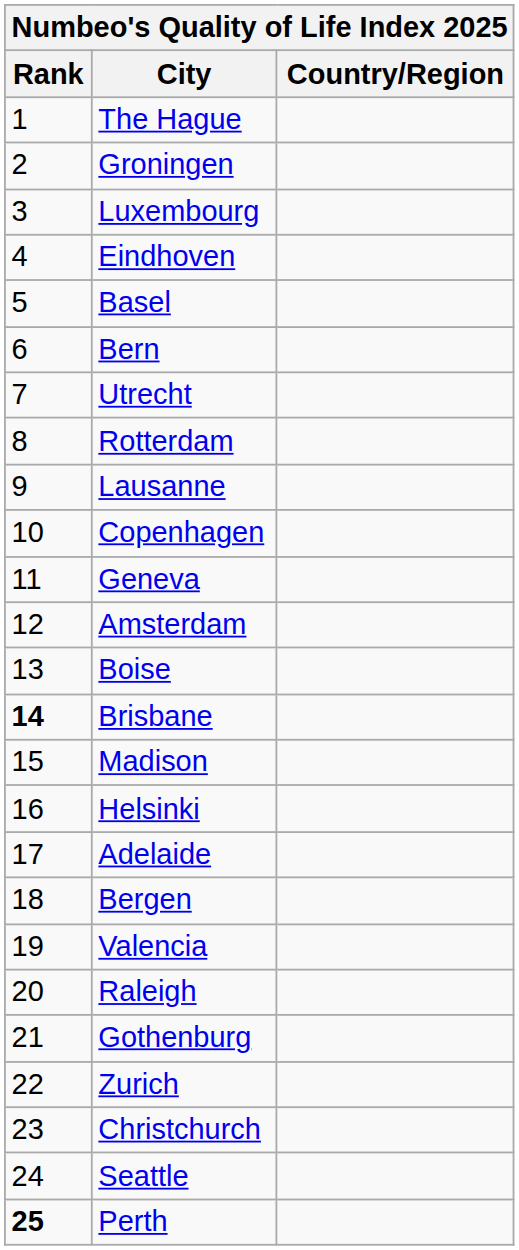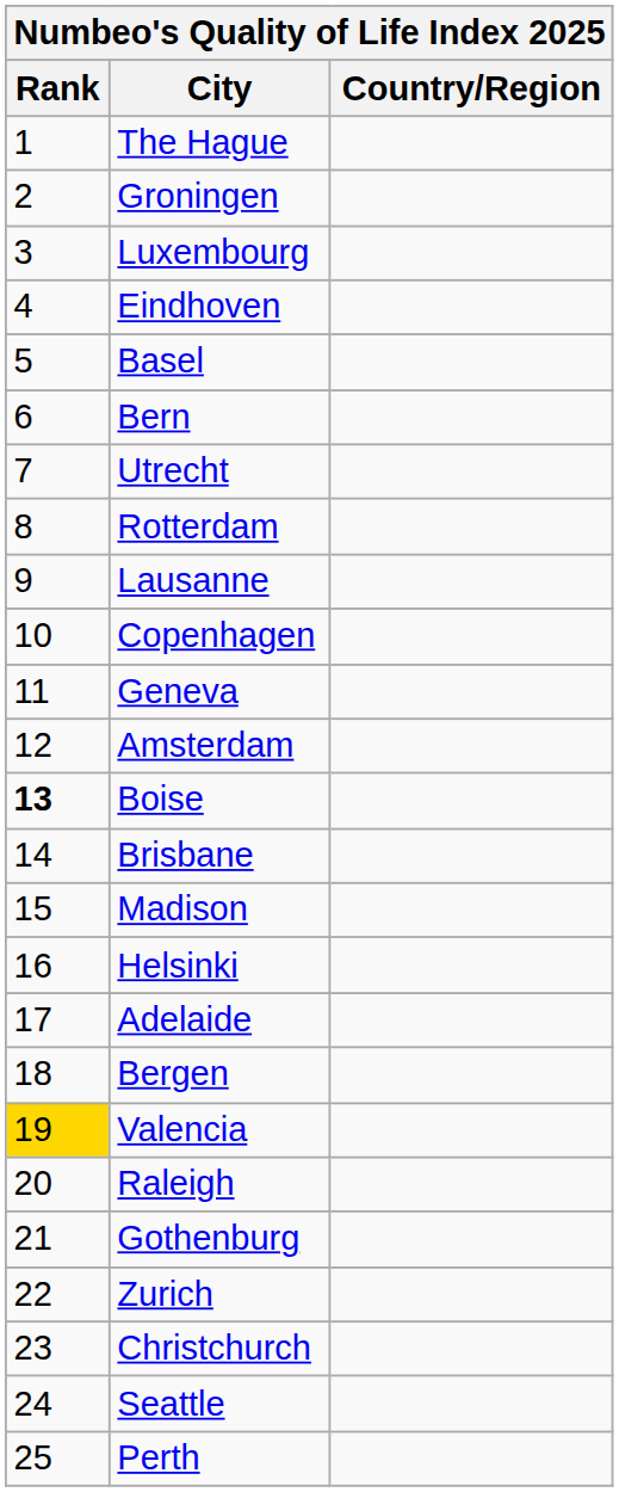Boise | Rank: normal -> bold
Brisbane | Rank: bold -> normal
Valencia | Rank: no background -> gold background
Perth | Rank: bold -> normal
